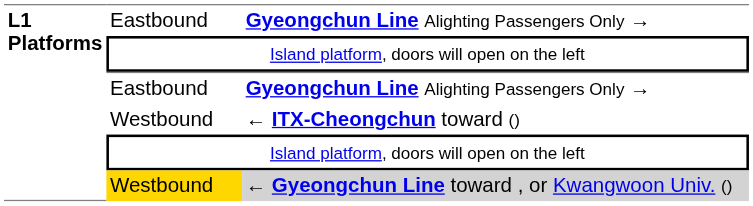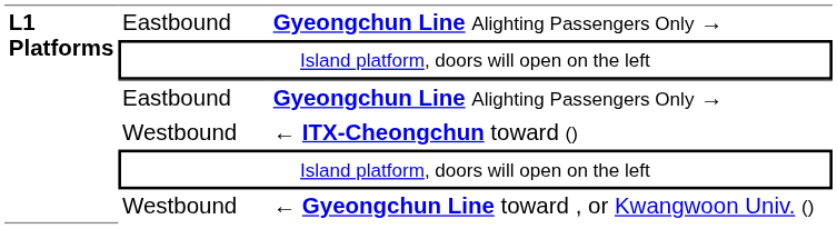← Gyeongchun Line toward , or Kwangwoon Univ. () | column 2: gold background -> no background
← Gyeongchun Line toward , or Kwangwoon Univ. () | column 3: lightgrey background -> no background
